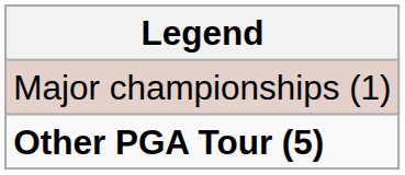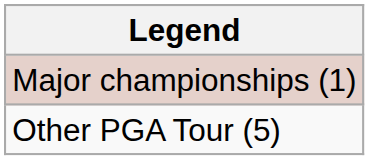row 3 | column 1: bold -> normal
